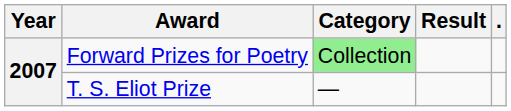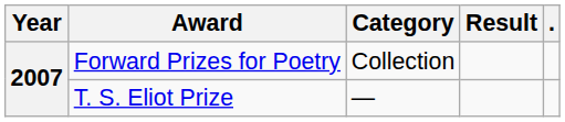Forward Prizes for Poetry | Category: lightgreen background -> no background
